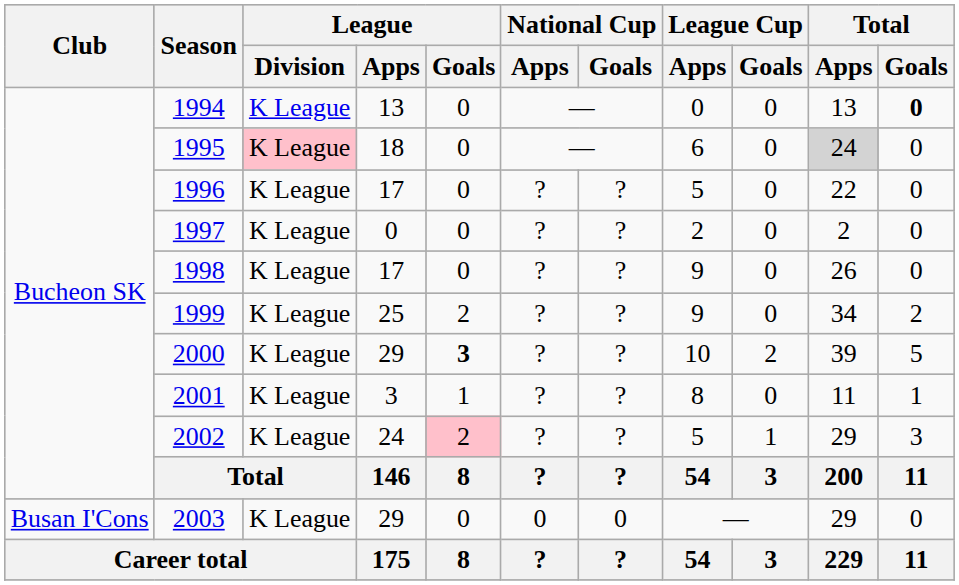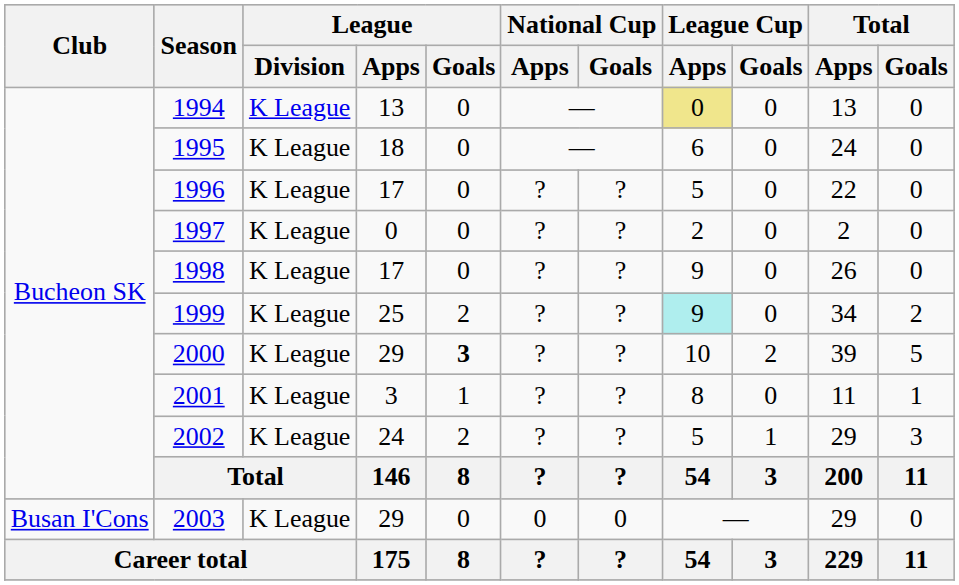1994 | League Cup / Apps: no background -> khaki background
1994 | Total / Goals: bold -> normal
1995 | League / Division: pink background -> no background
1995 | Total / Apps: lightgrey background -> no background
1999 | League Cup / Apps: no background -> paleturquoise background
2002 | League / Goals: pink background -> no background
